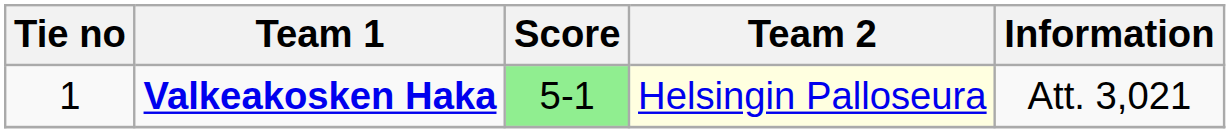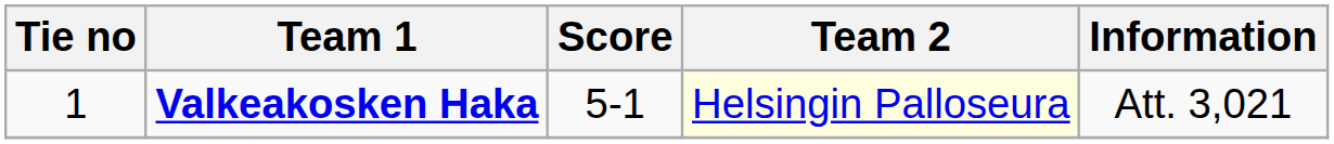Valkeakosken Haka | Score: lightgreen background -> no background
